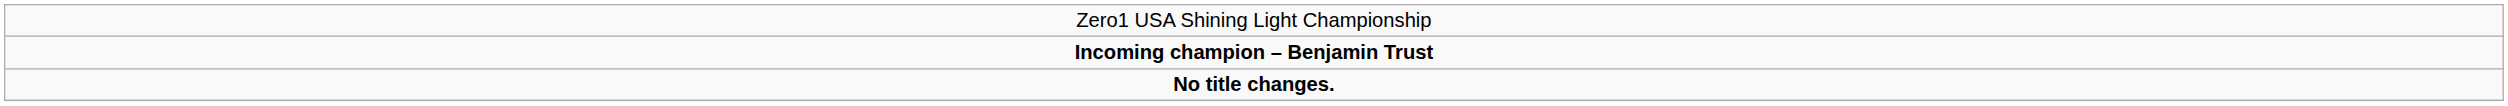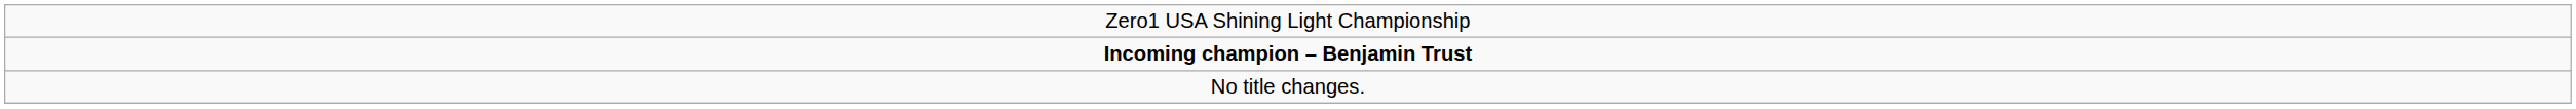No title changes. | column 1: bold -> normal
